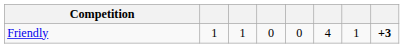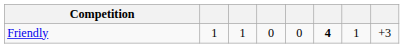Friendly | column 6: normal -> bold
Friendly | column 8: bold -> normal
